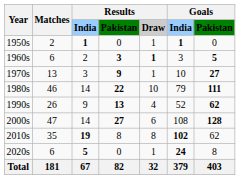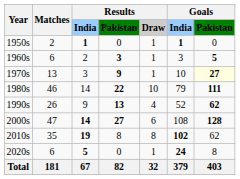1960s | Results / Draw: bold -> normal
1970s | Goals / Pakistan: no background -> lightyellow background
2000s | Results / India: normal -> bold
